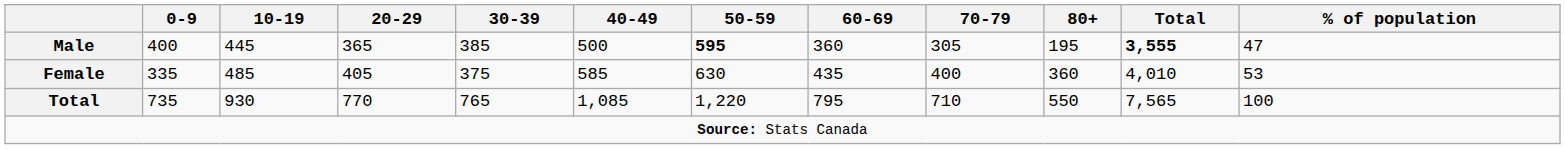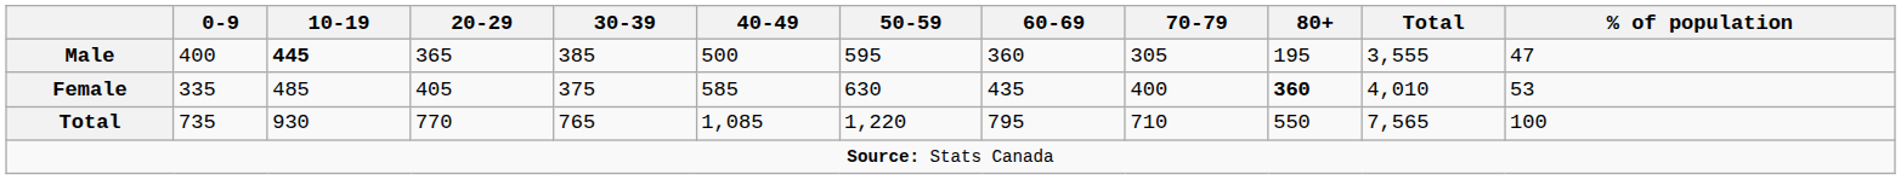Male | 10-19: normal -> bold
Male | 50-59: bold -> normal
Male | Total: bold -> normal
Female | 80+: normal -> bold
